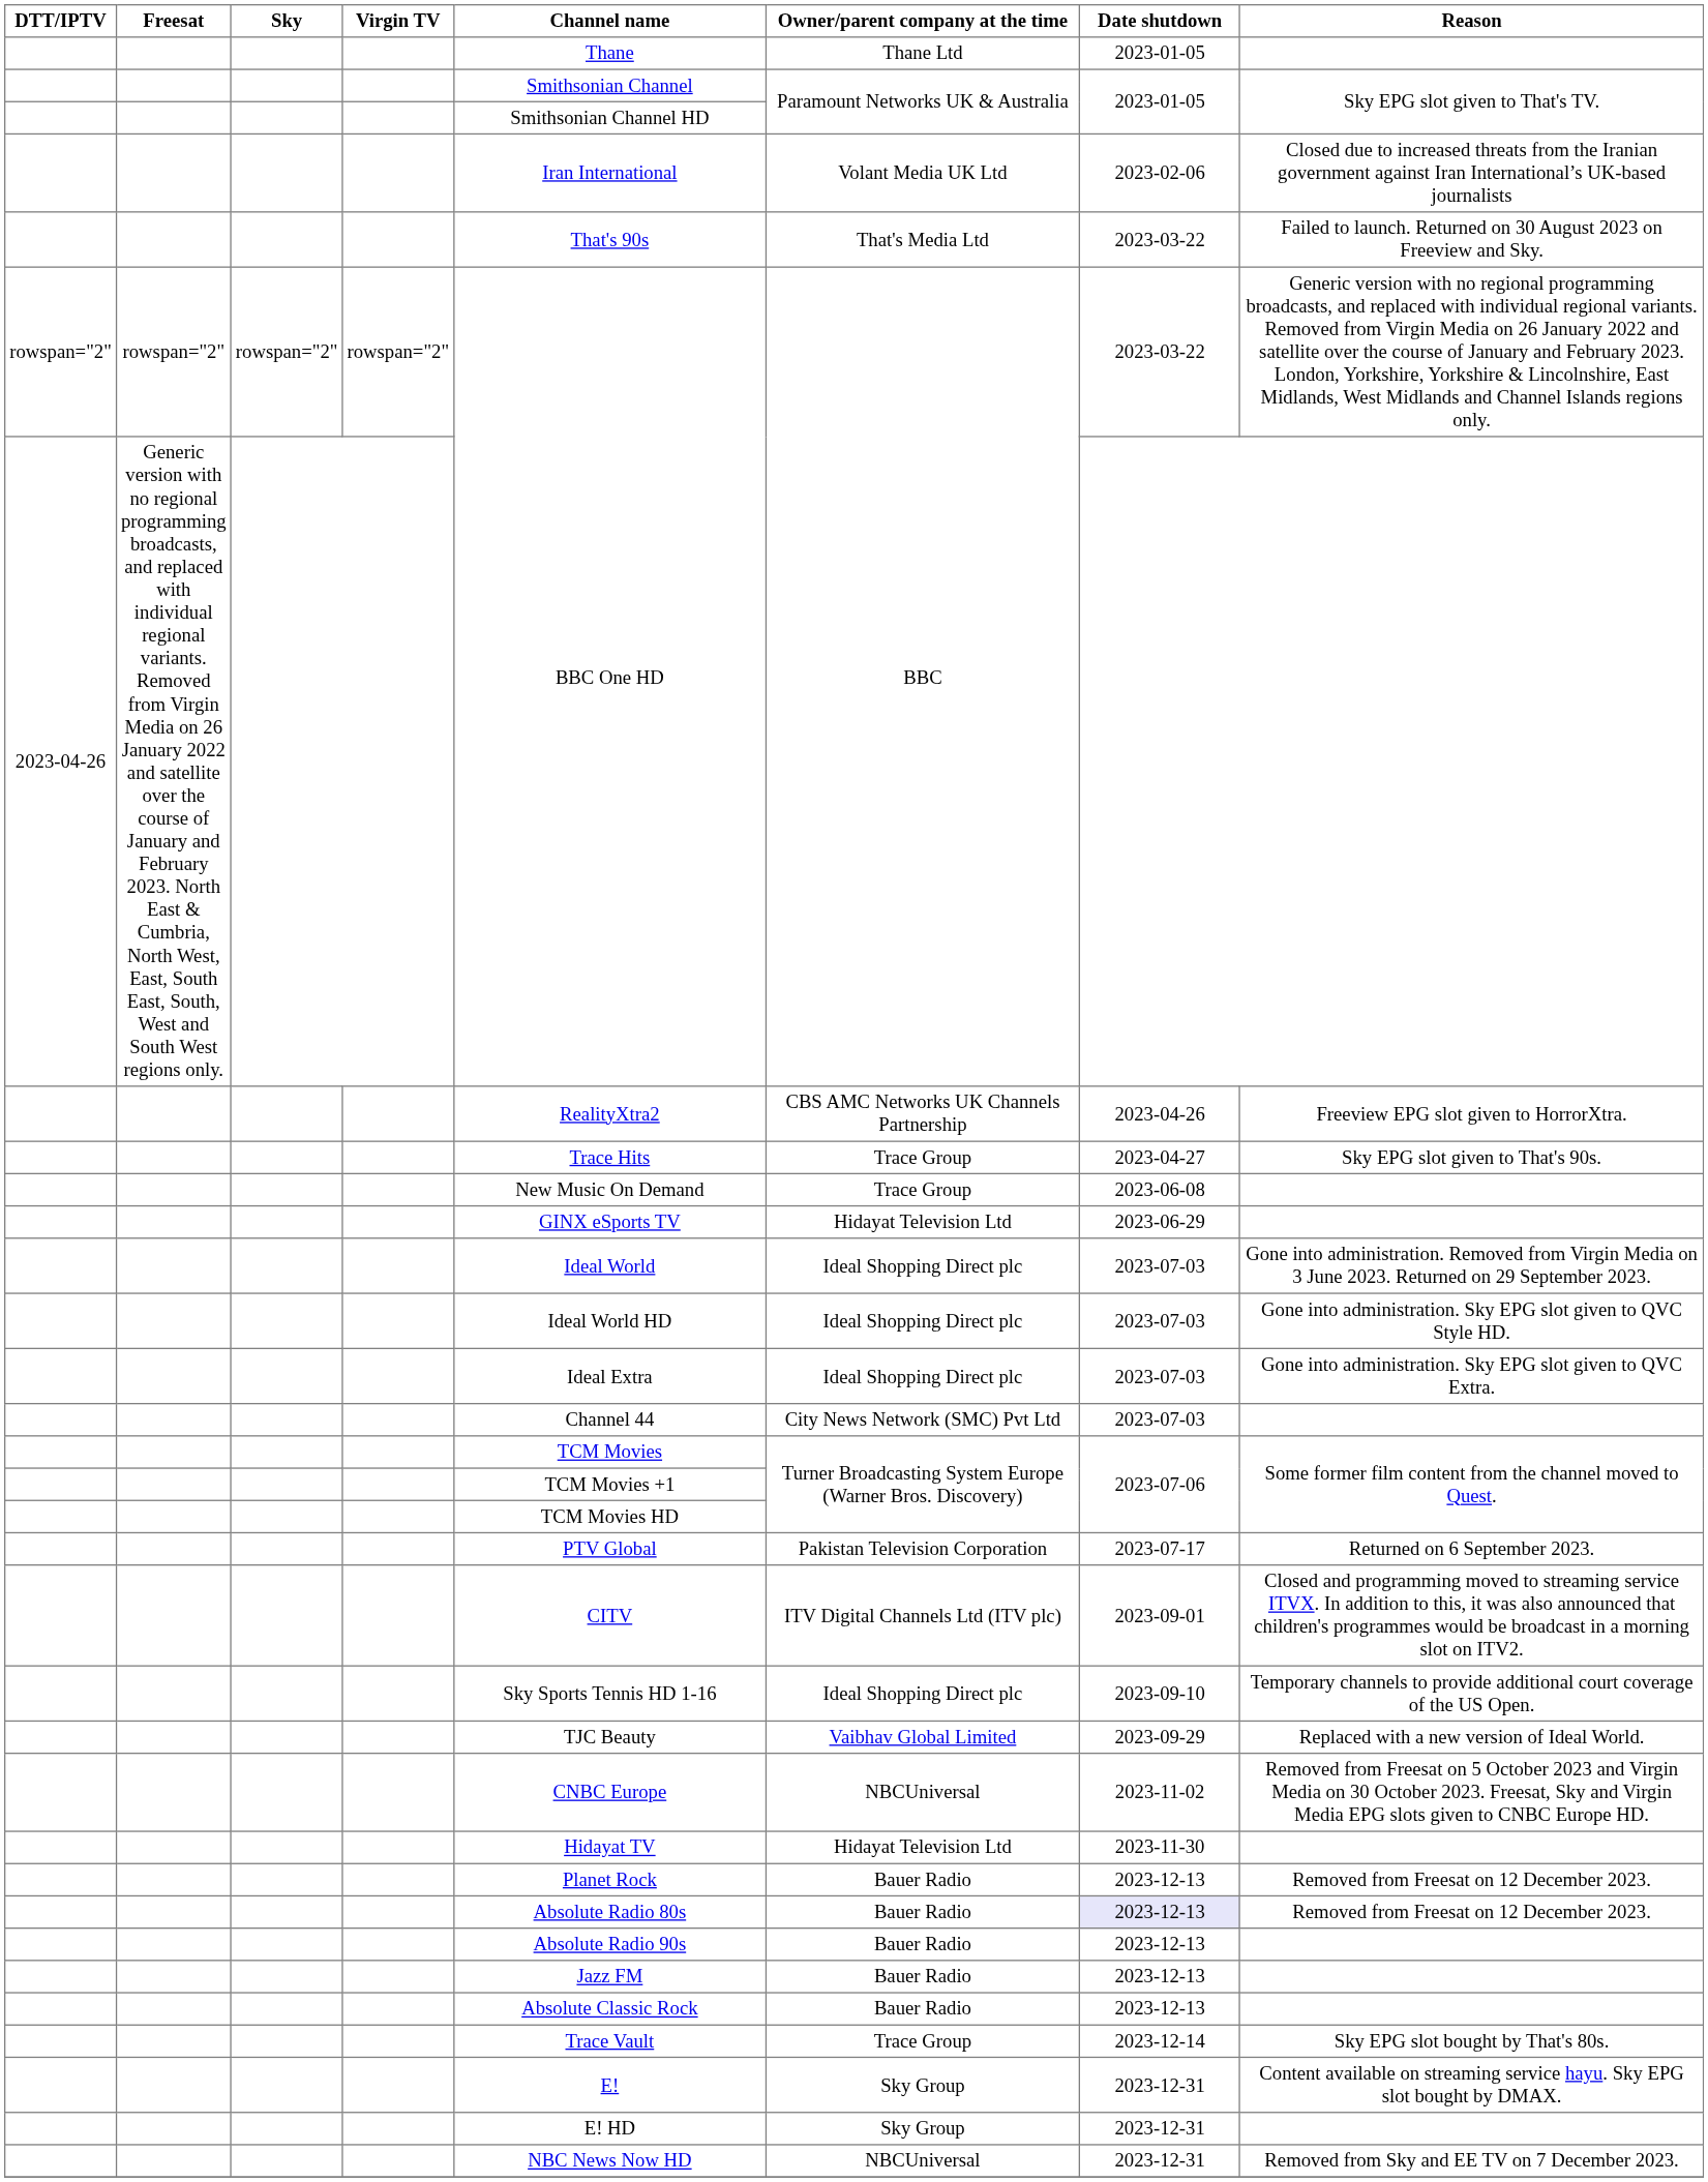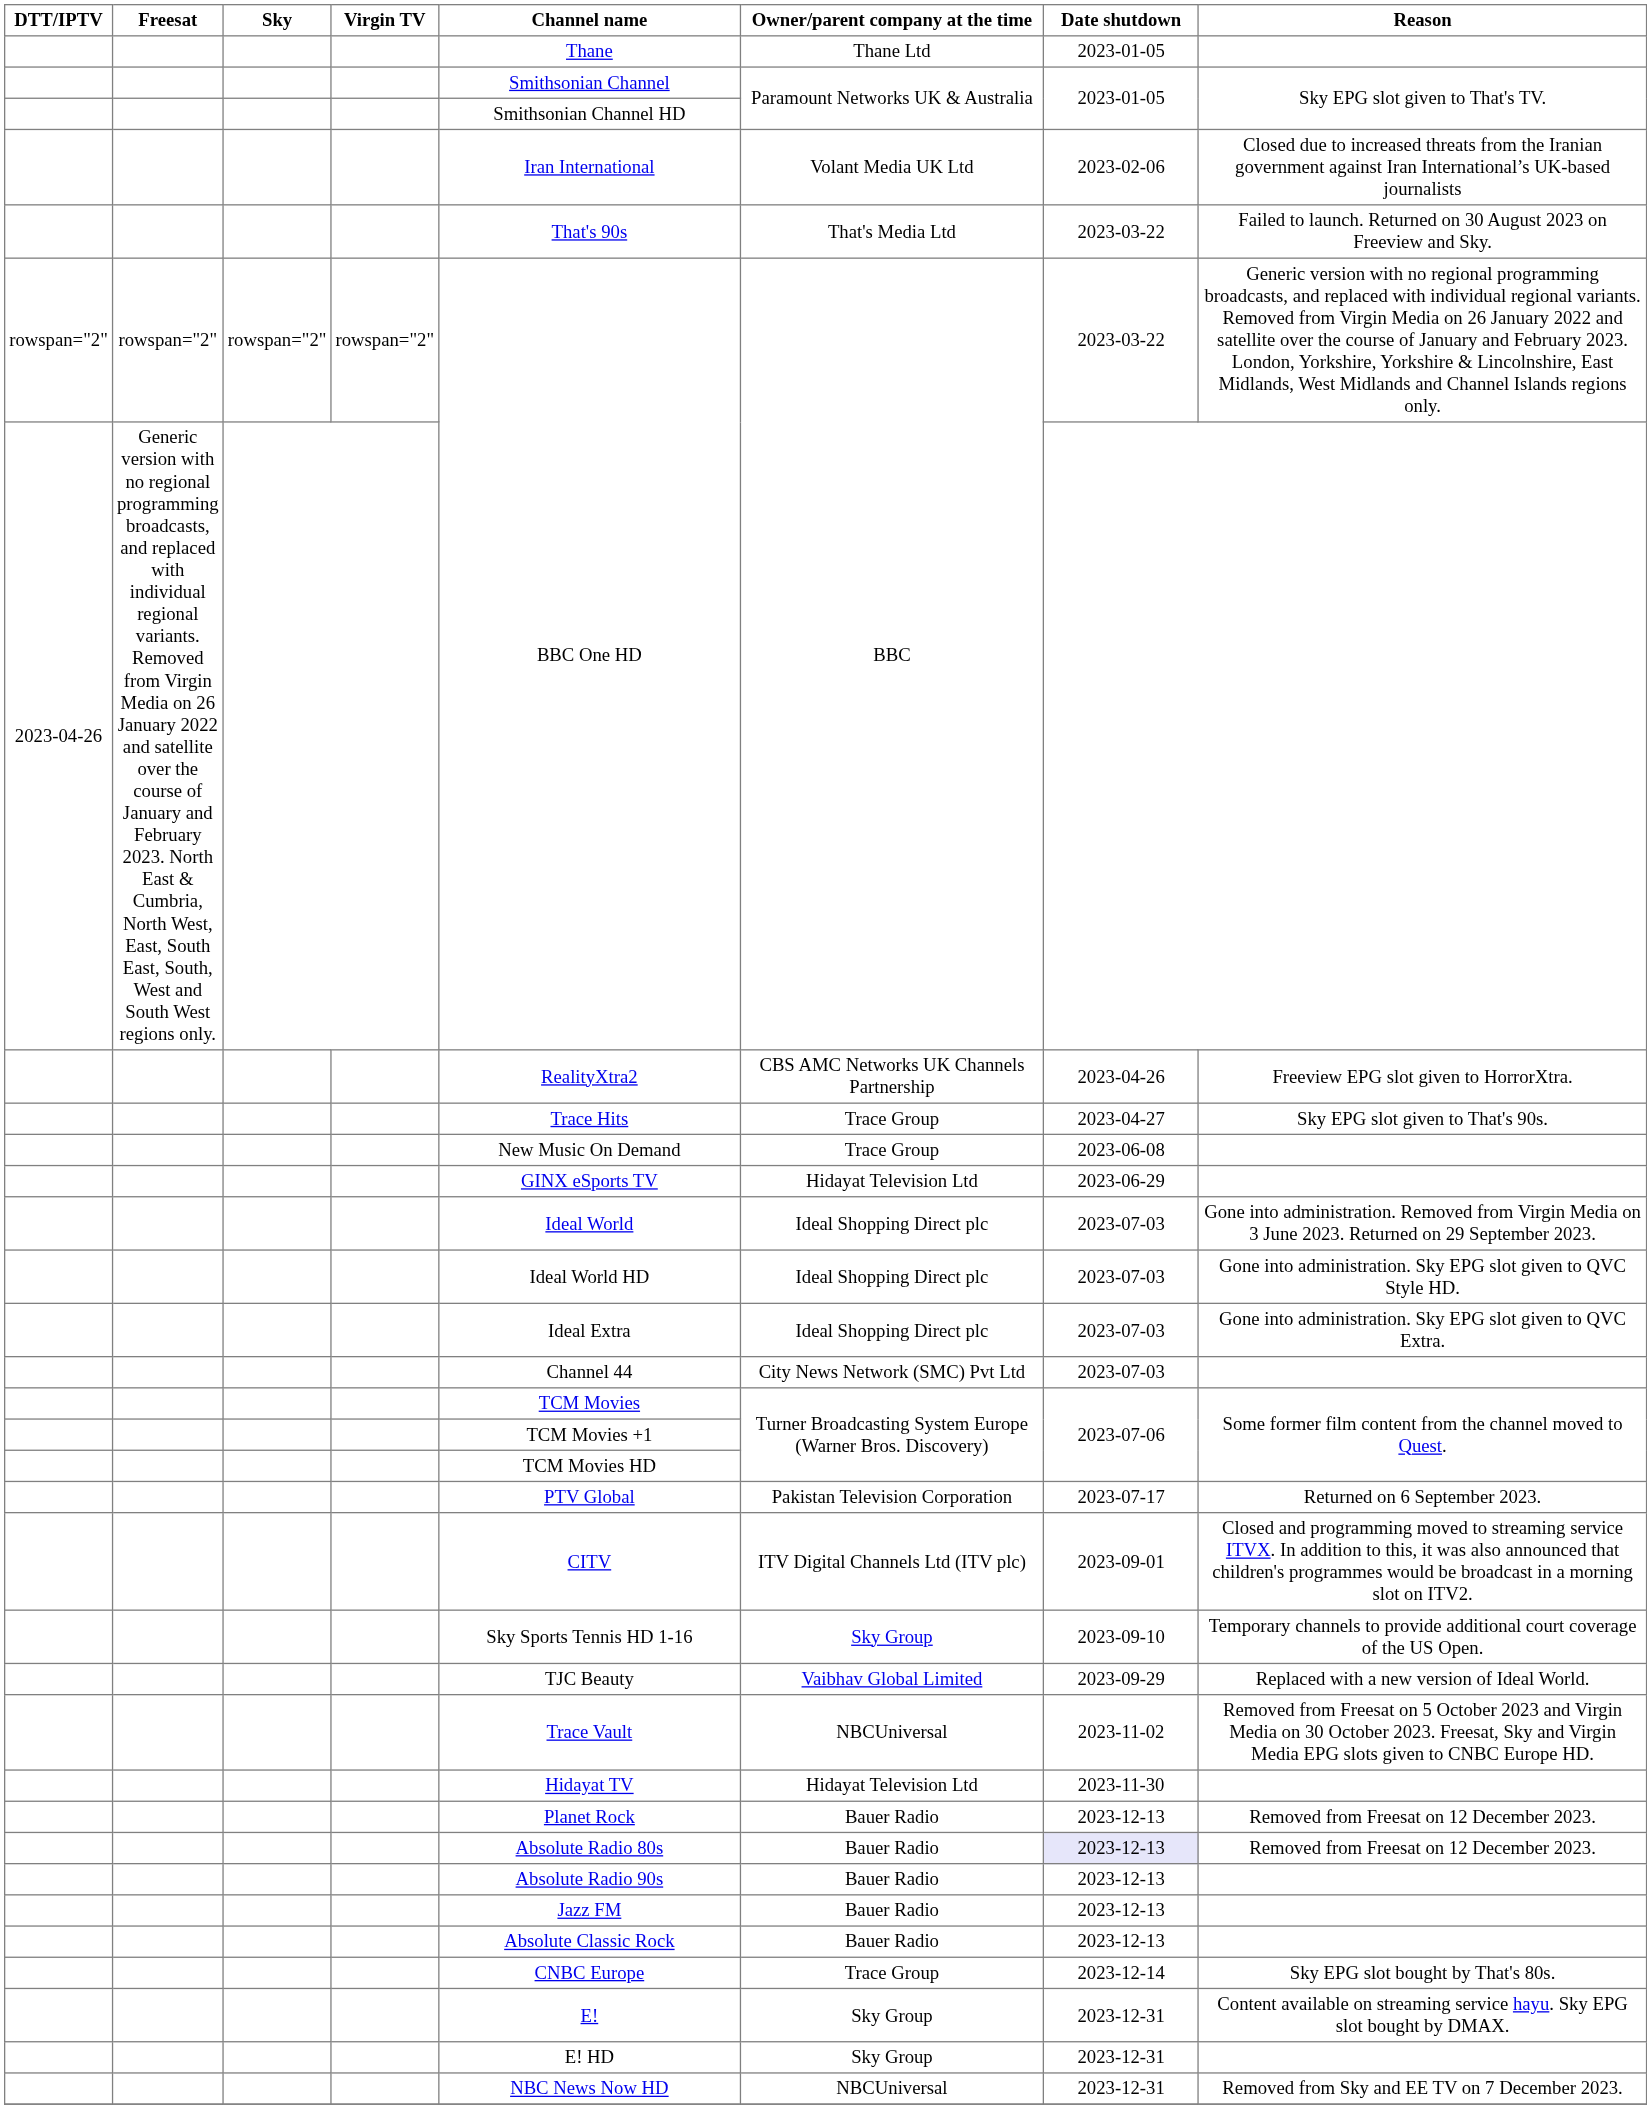row 22 | Owner/parent company at the time: Ideal Shopping Direct plc -> Sky Group
row 24 | Channel name: CNBC Europe -> Trace Vault
row 31 | Channel name: Trace Vault -> CNBC Europe
